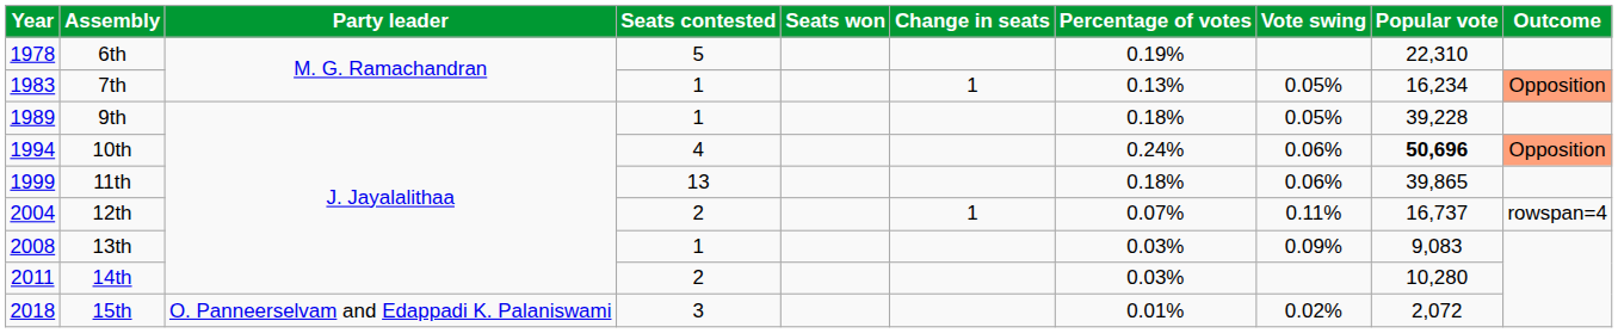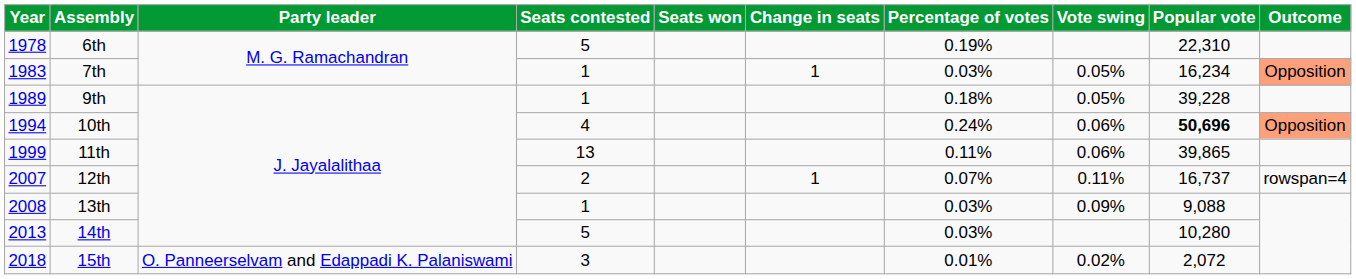7th | Percentage of votes: 0.13% -> 0.03%
11th | Percentage of votes: 0.18% -> 0.11%
12th | Year: 2004 -> 2007
13th | Popular vote: 9,083 -> 9,088
14th | Year: 2011 -> 2013
14th | Seats contested: 2 -> 5
